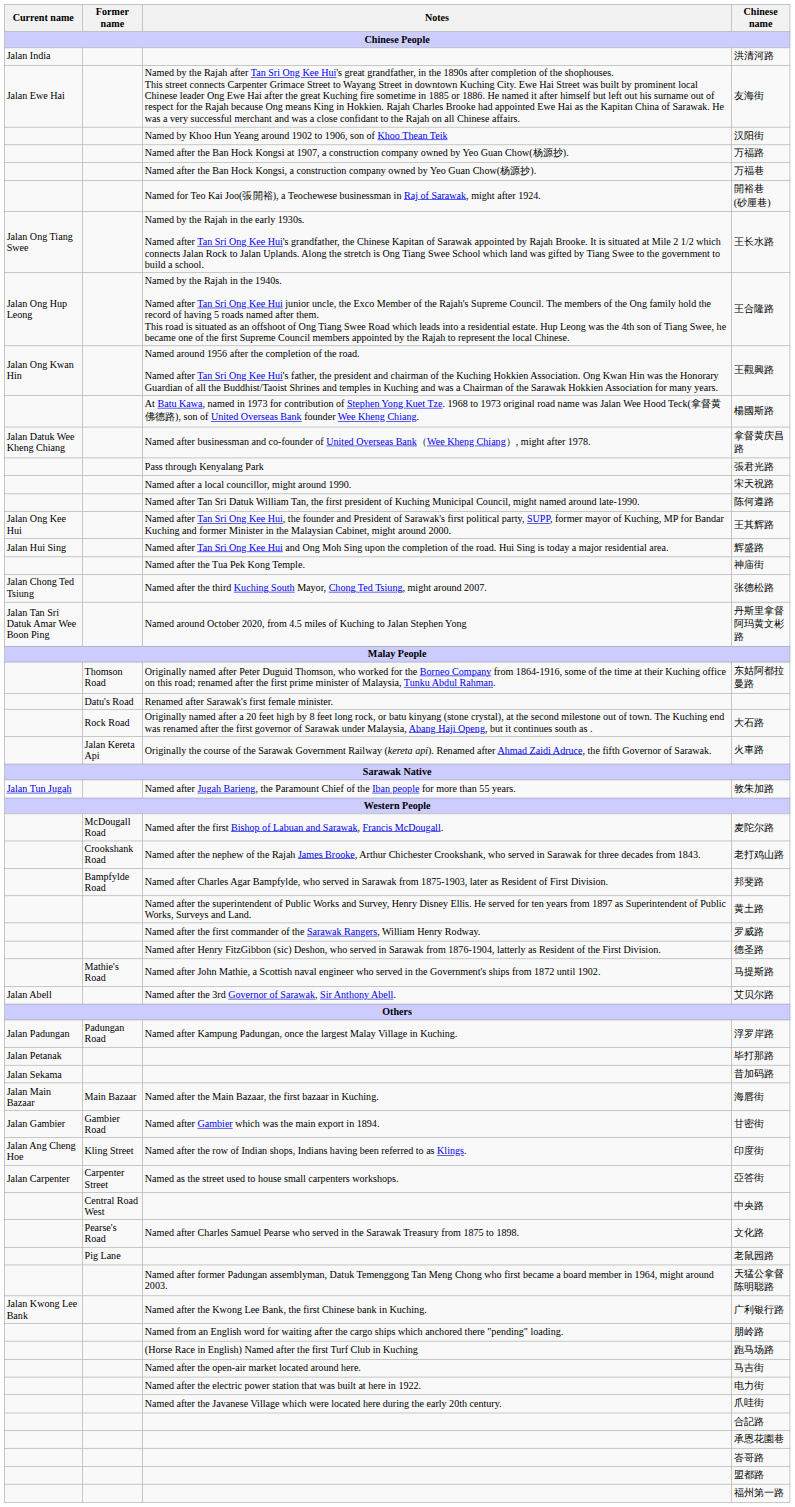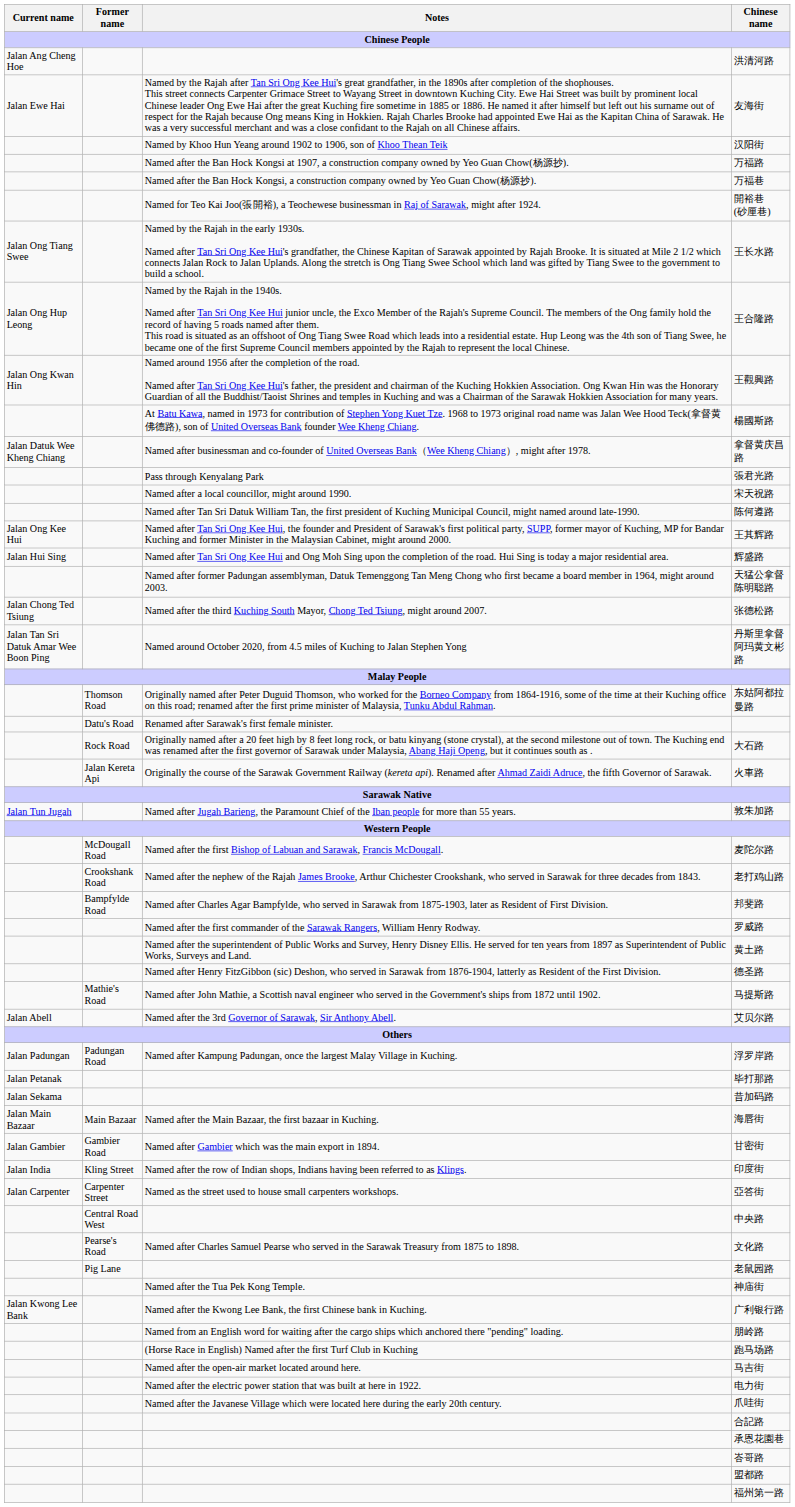洪清河路 | Current name: Jalan India -> Jalan Ang Cheng Hoe
rows swapped: 天猛公拿督陈明聪路 <-> 神庙街
rows swapped: 罗威路 <-> 黄土路
印度街 | Current name: Jalan Ang Cheng Hoe -> Jalan India
